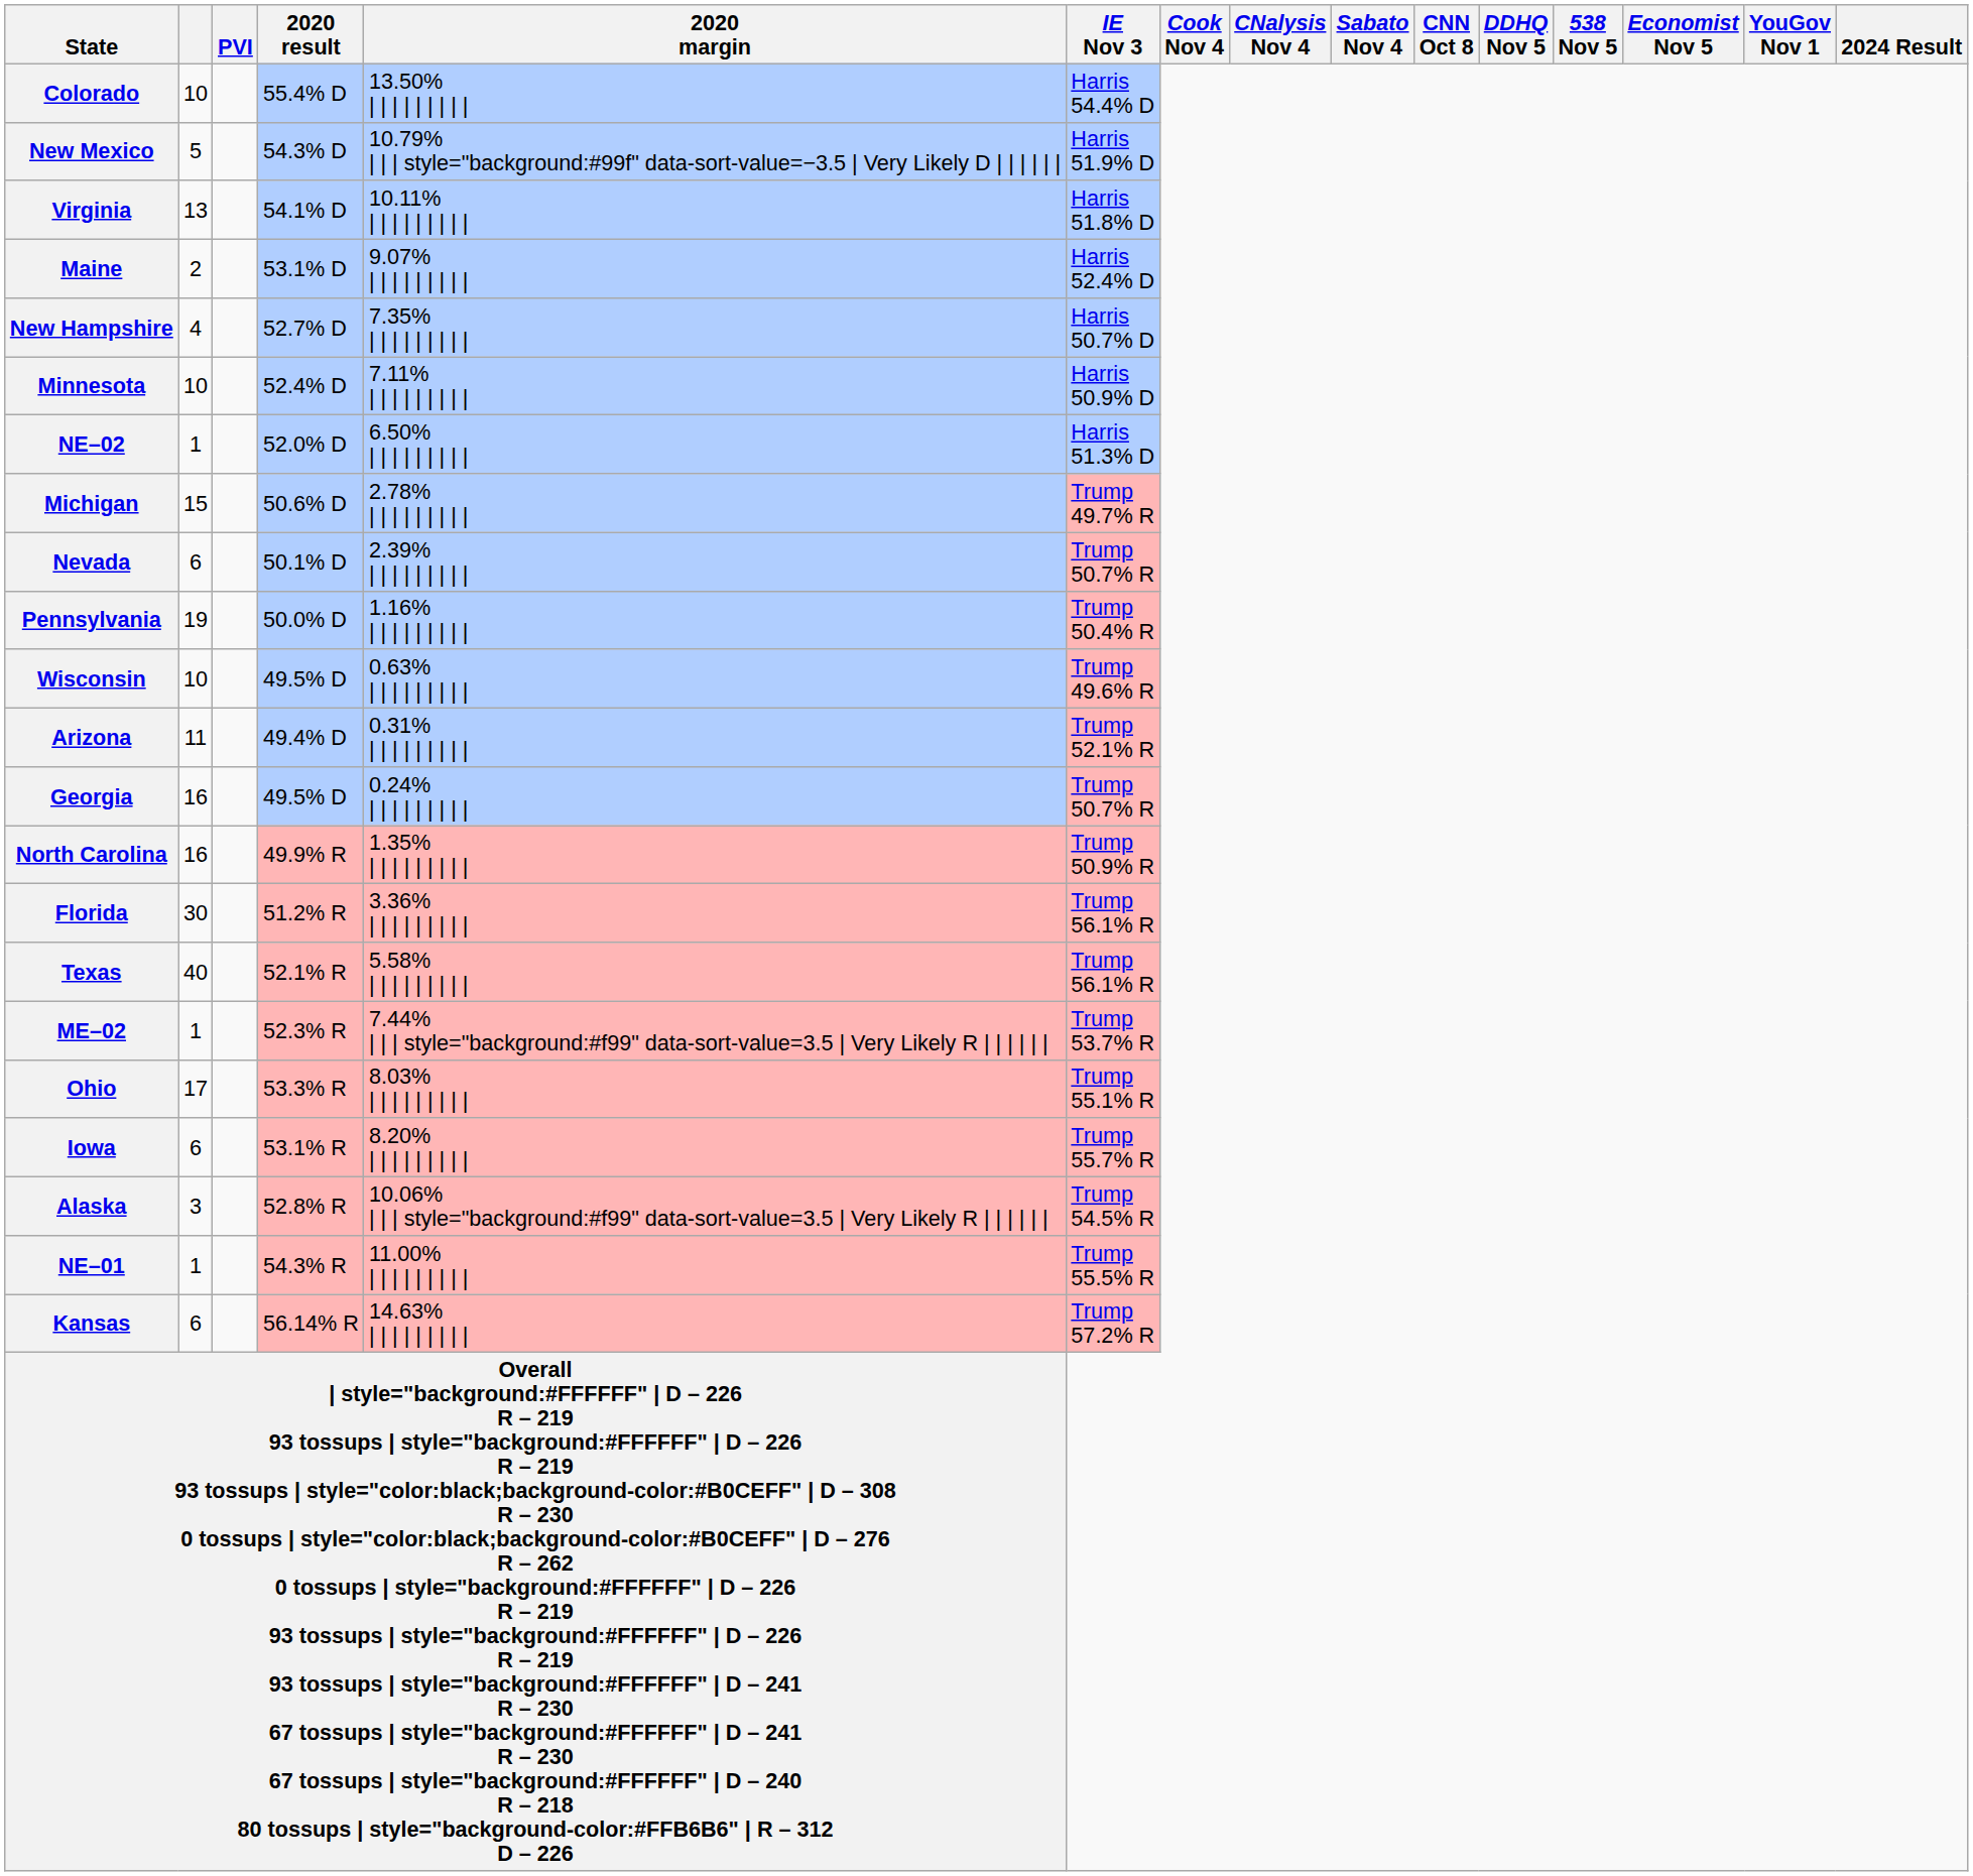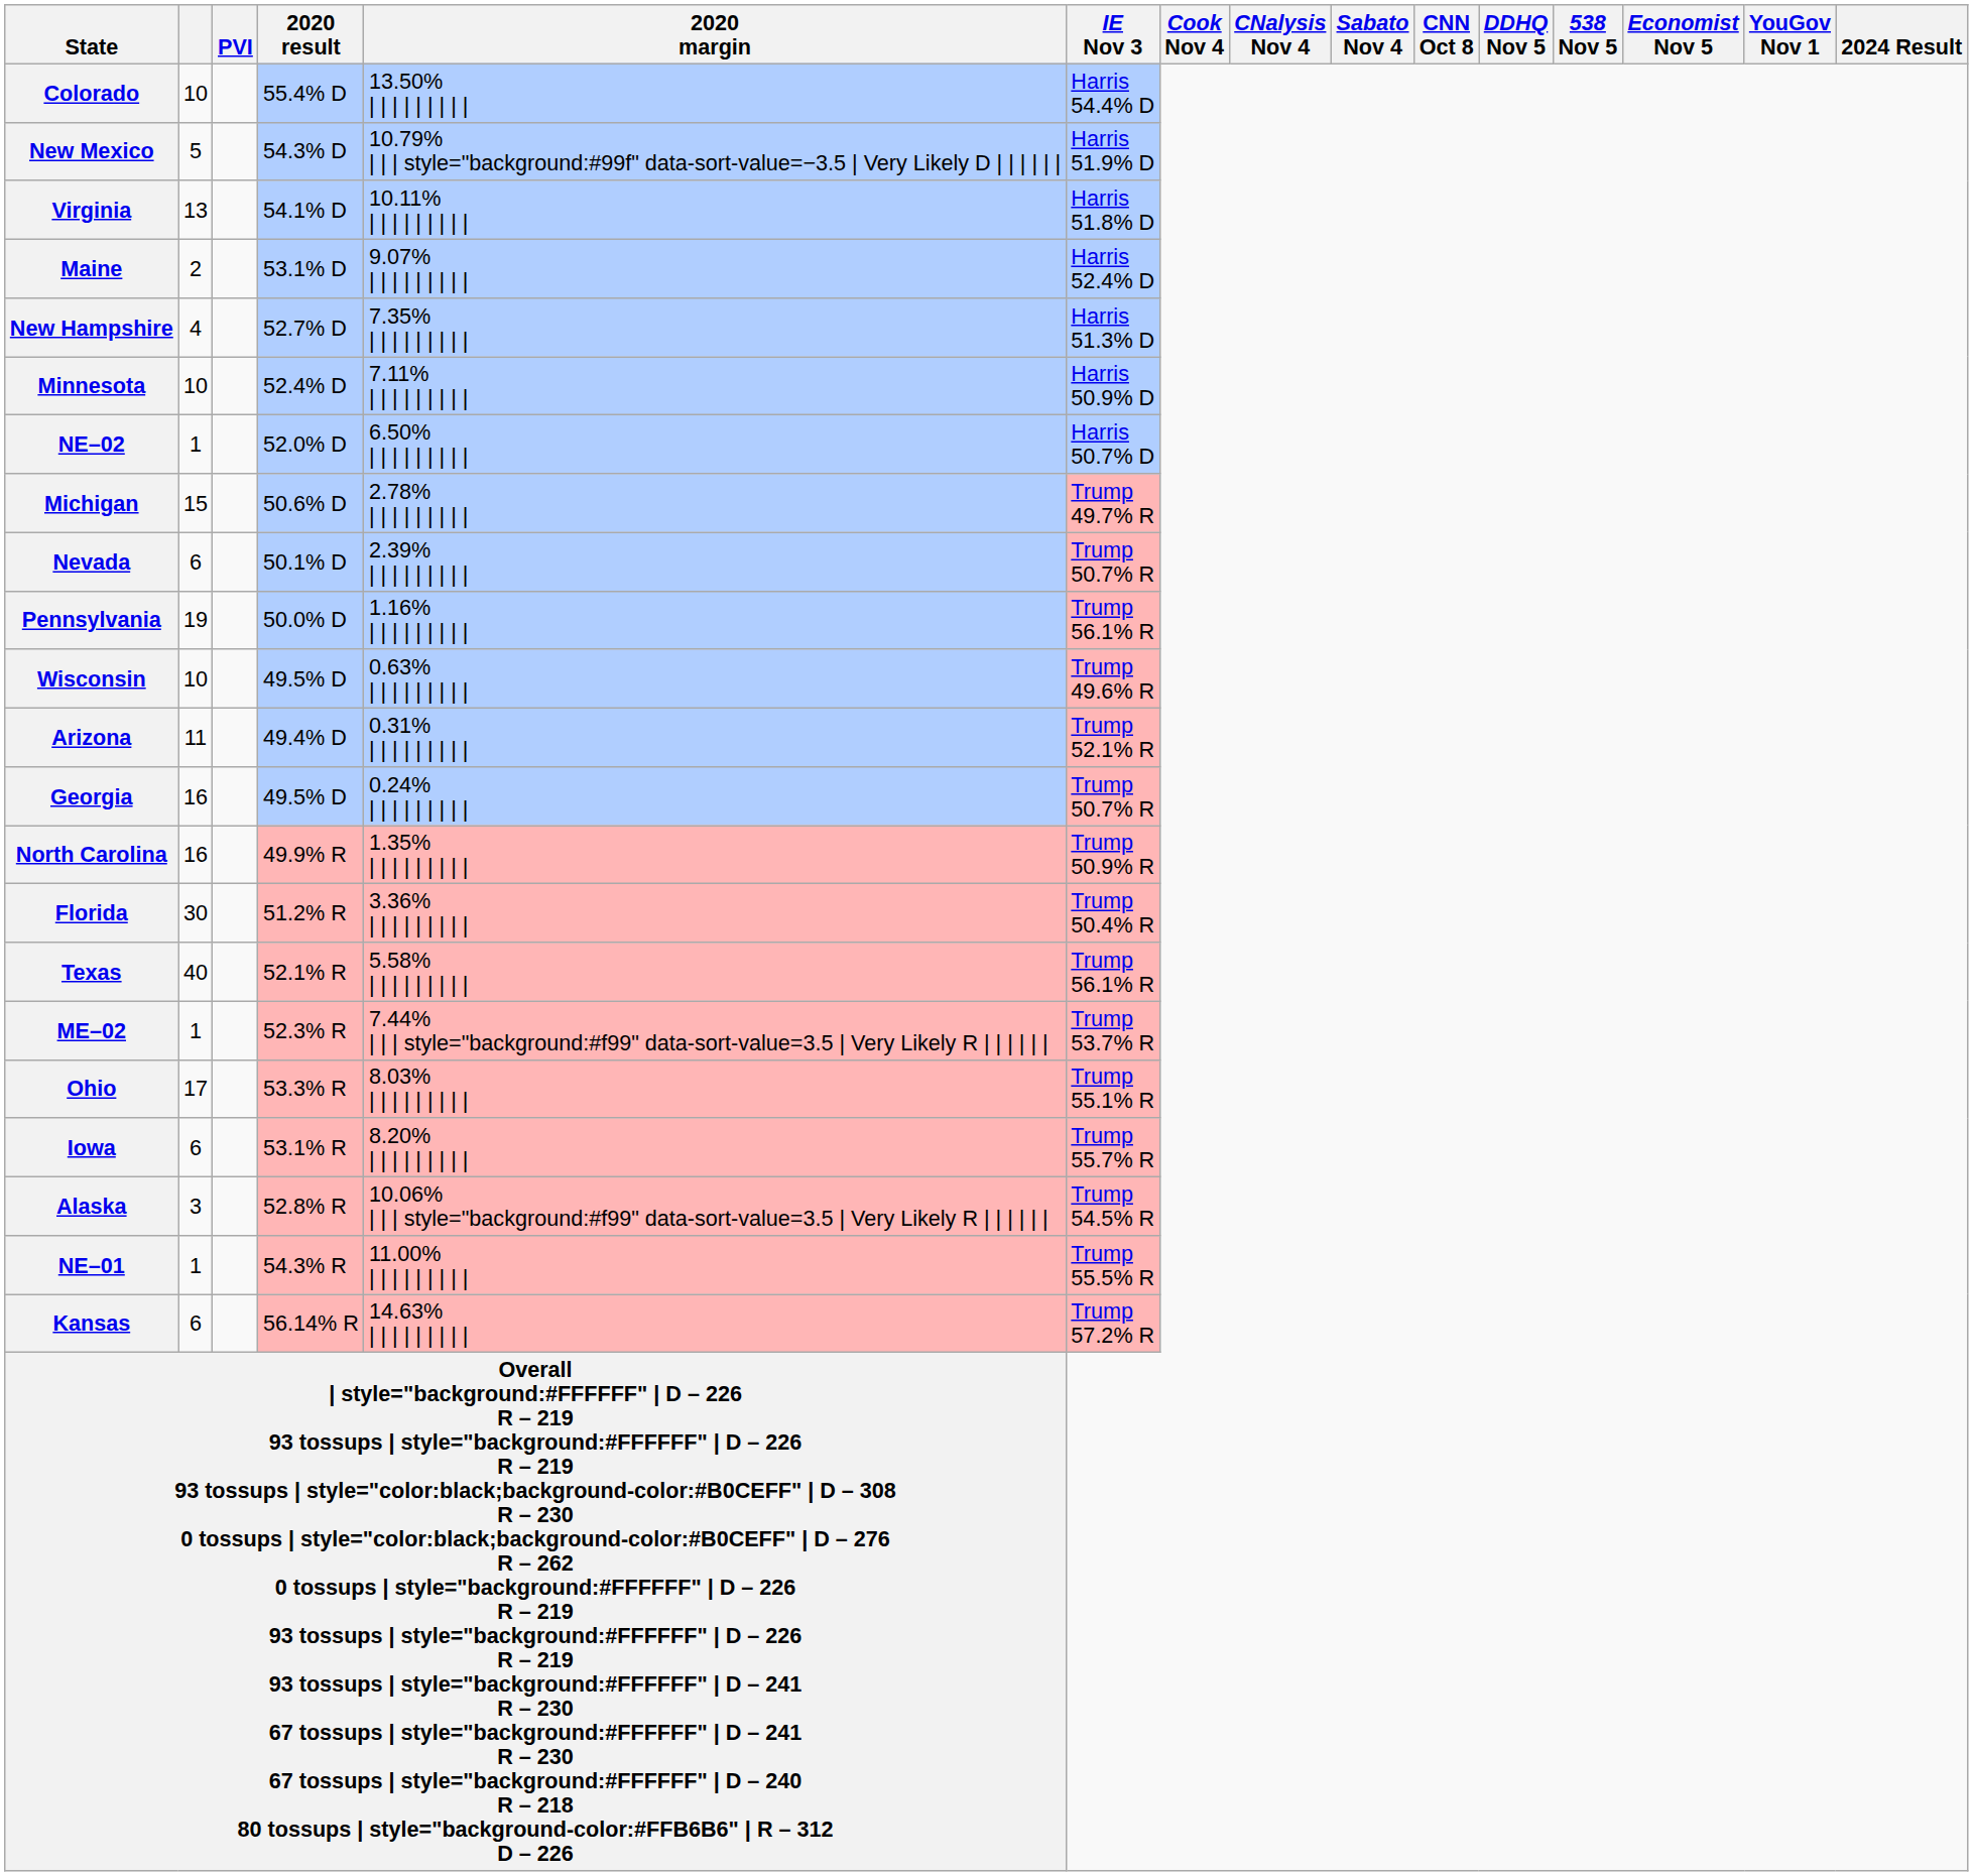New Hampshire | IE Nov 3: Harris 50.7% D -> Harris 51.3% D
NE–02 | IE Nov 3: Harris 51.3% D -> Harris 50.7% D
Pennsylvania | IE Nov 3: Trump 50.4% R -> Trump 56.1% R
Florida | IE Nov 3: Trump 56.1% R -> Trump 50.4% R
